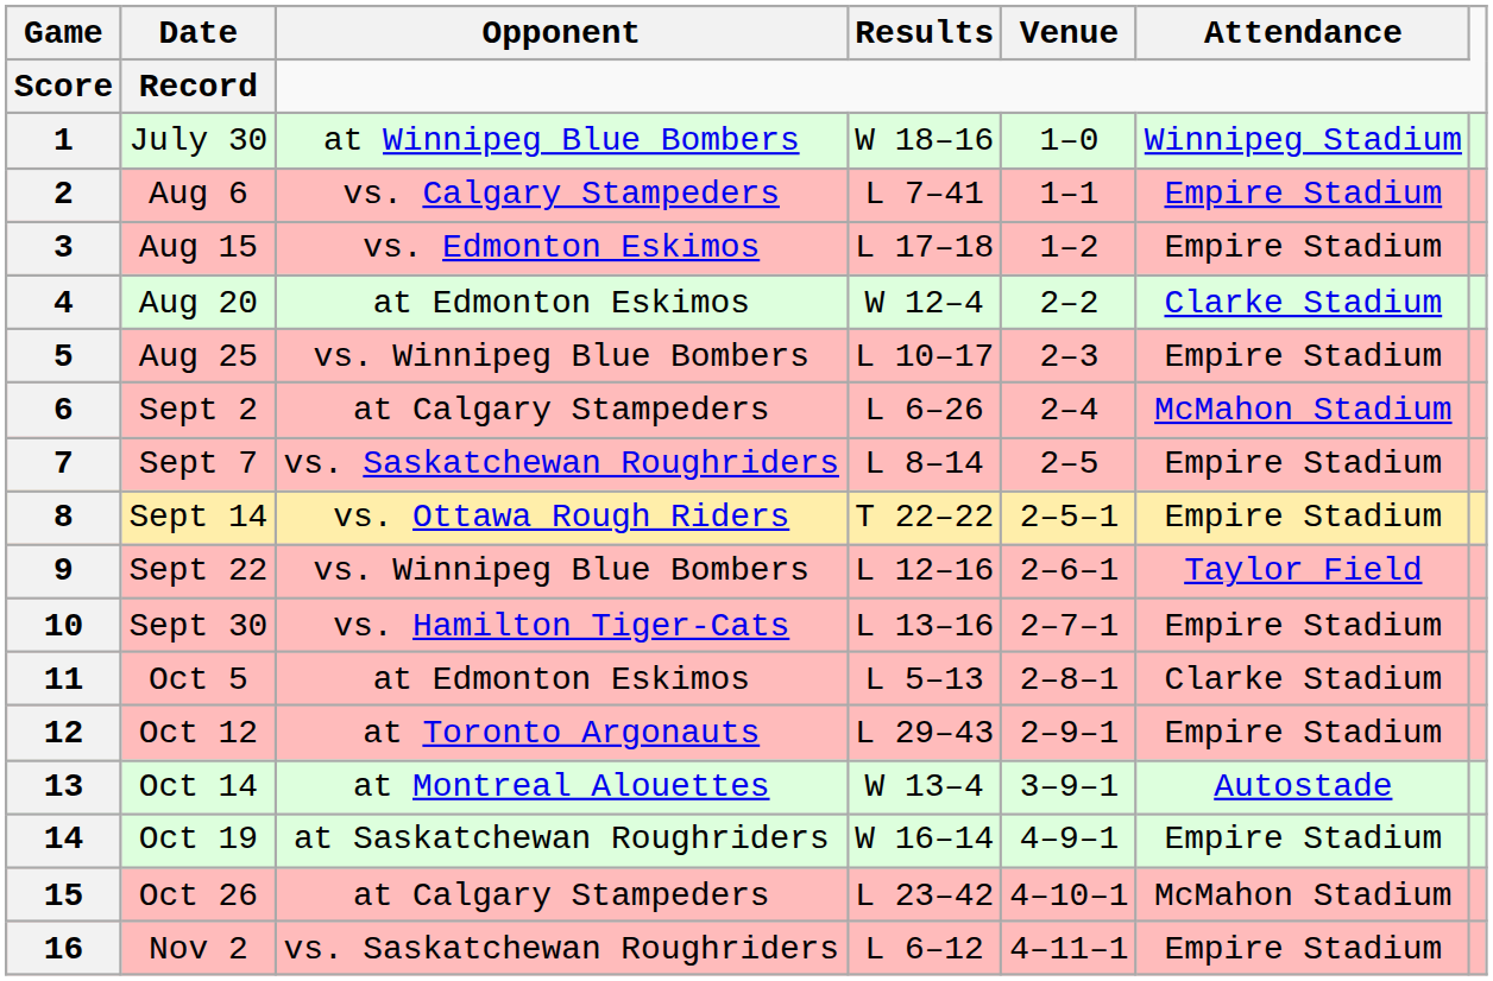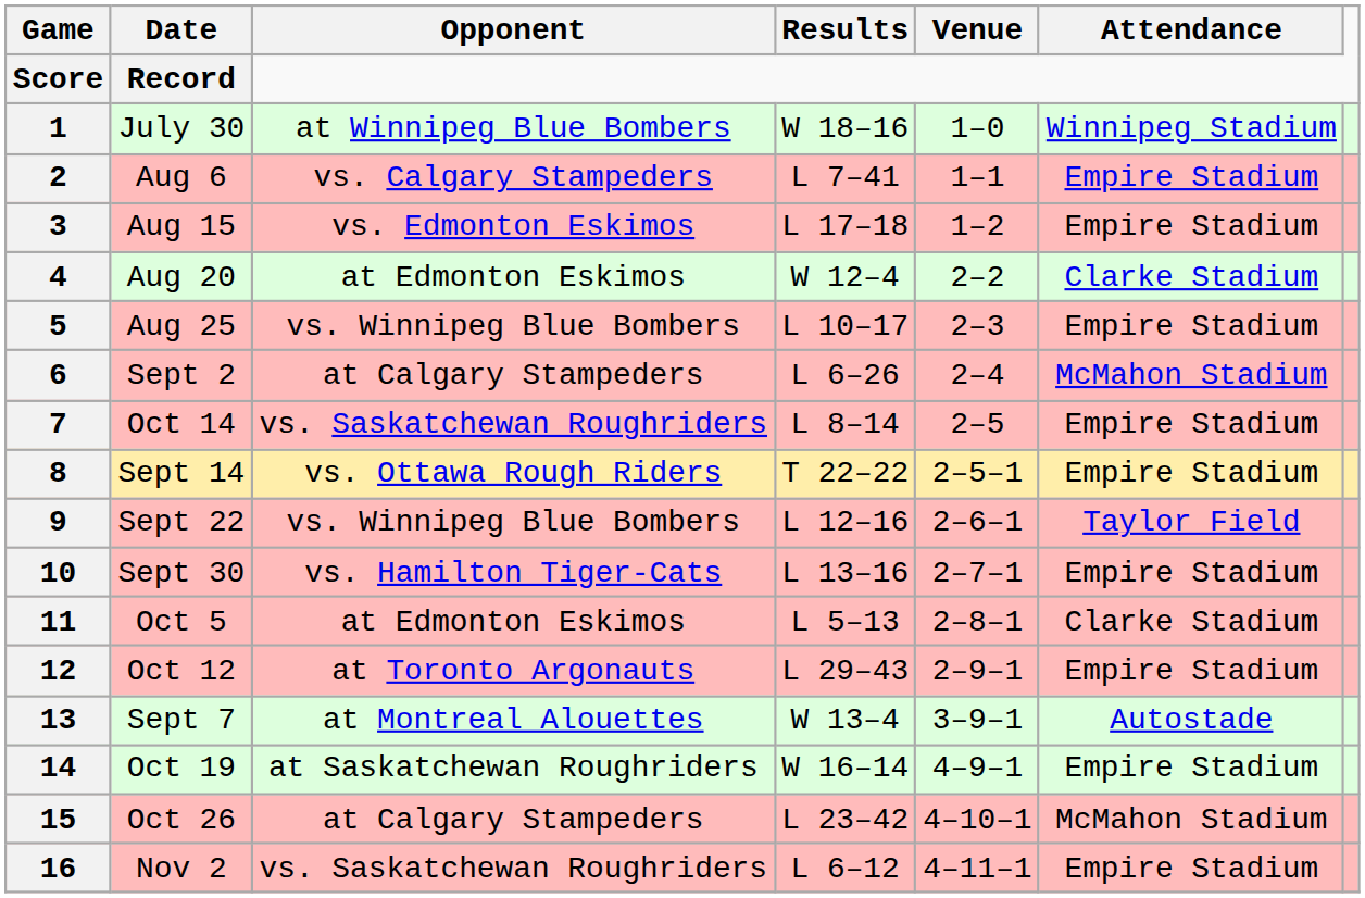7 | Date / Record: Sept 7 -> Oct 14
13 | Date / Record: Oct 14 -> Sept 7
